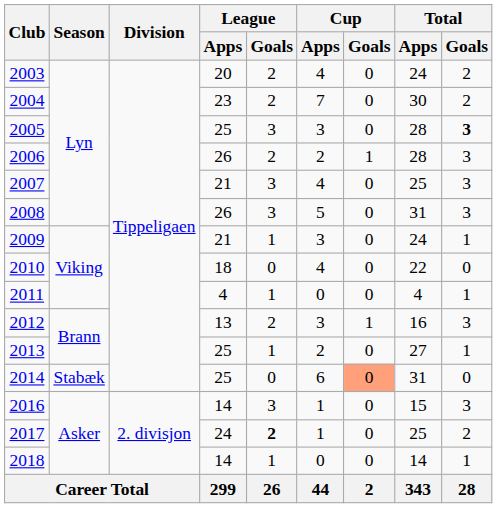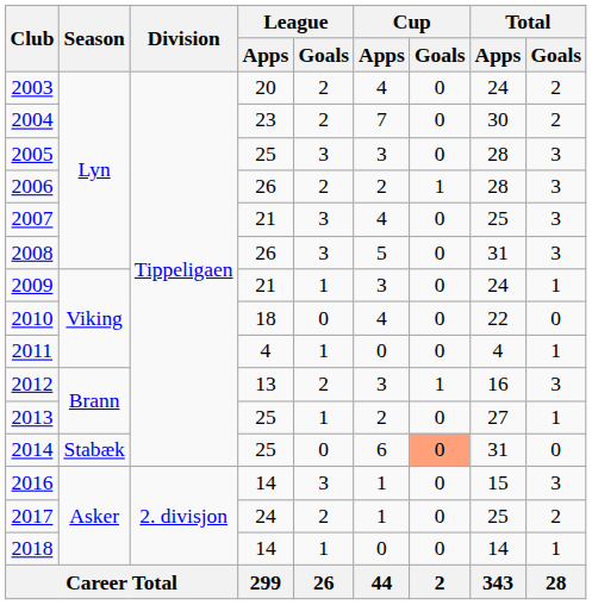2005 | Total / Goals: bold -> normal
2017 | League / Goals: bold -> normal
